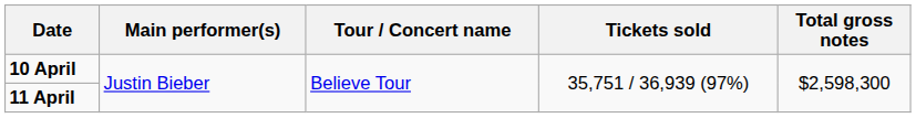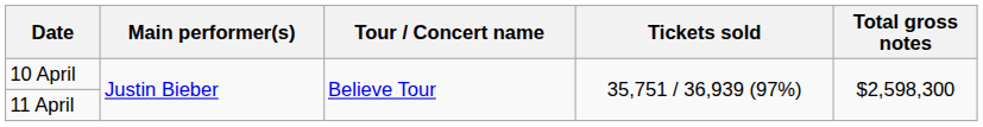10 April | Date: bold -> normal
11 April | Date: bold -> normal
